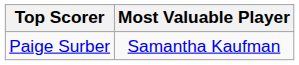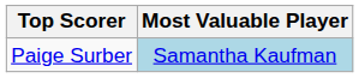Paige Surber | Most Valuable Player: no background -> lightblue background
